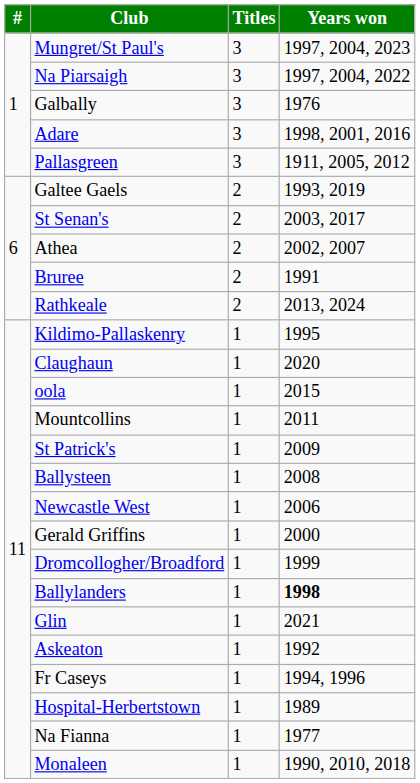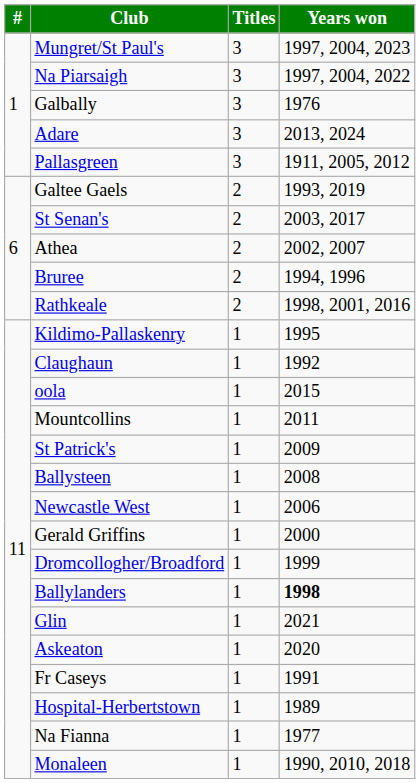Adare | Years won: 1998, 2001, 2016 -> 2013, 2024
Bruree | Years won: 1991 -> 1994, 1996
Rathkeale | Years won: 2013, 2024 -> 1998, 2001, 2016
Claughaun | Years won: 2020 -> 1992
Askeaton | Years won: 1992 -> 2020
Fr Caseys | Years won: 1994, 1996 -> 1991
